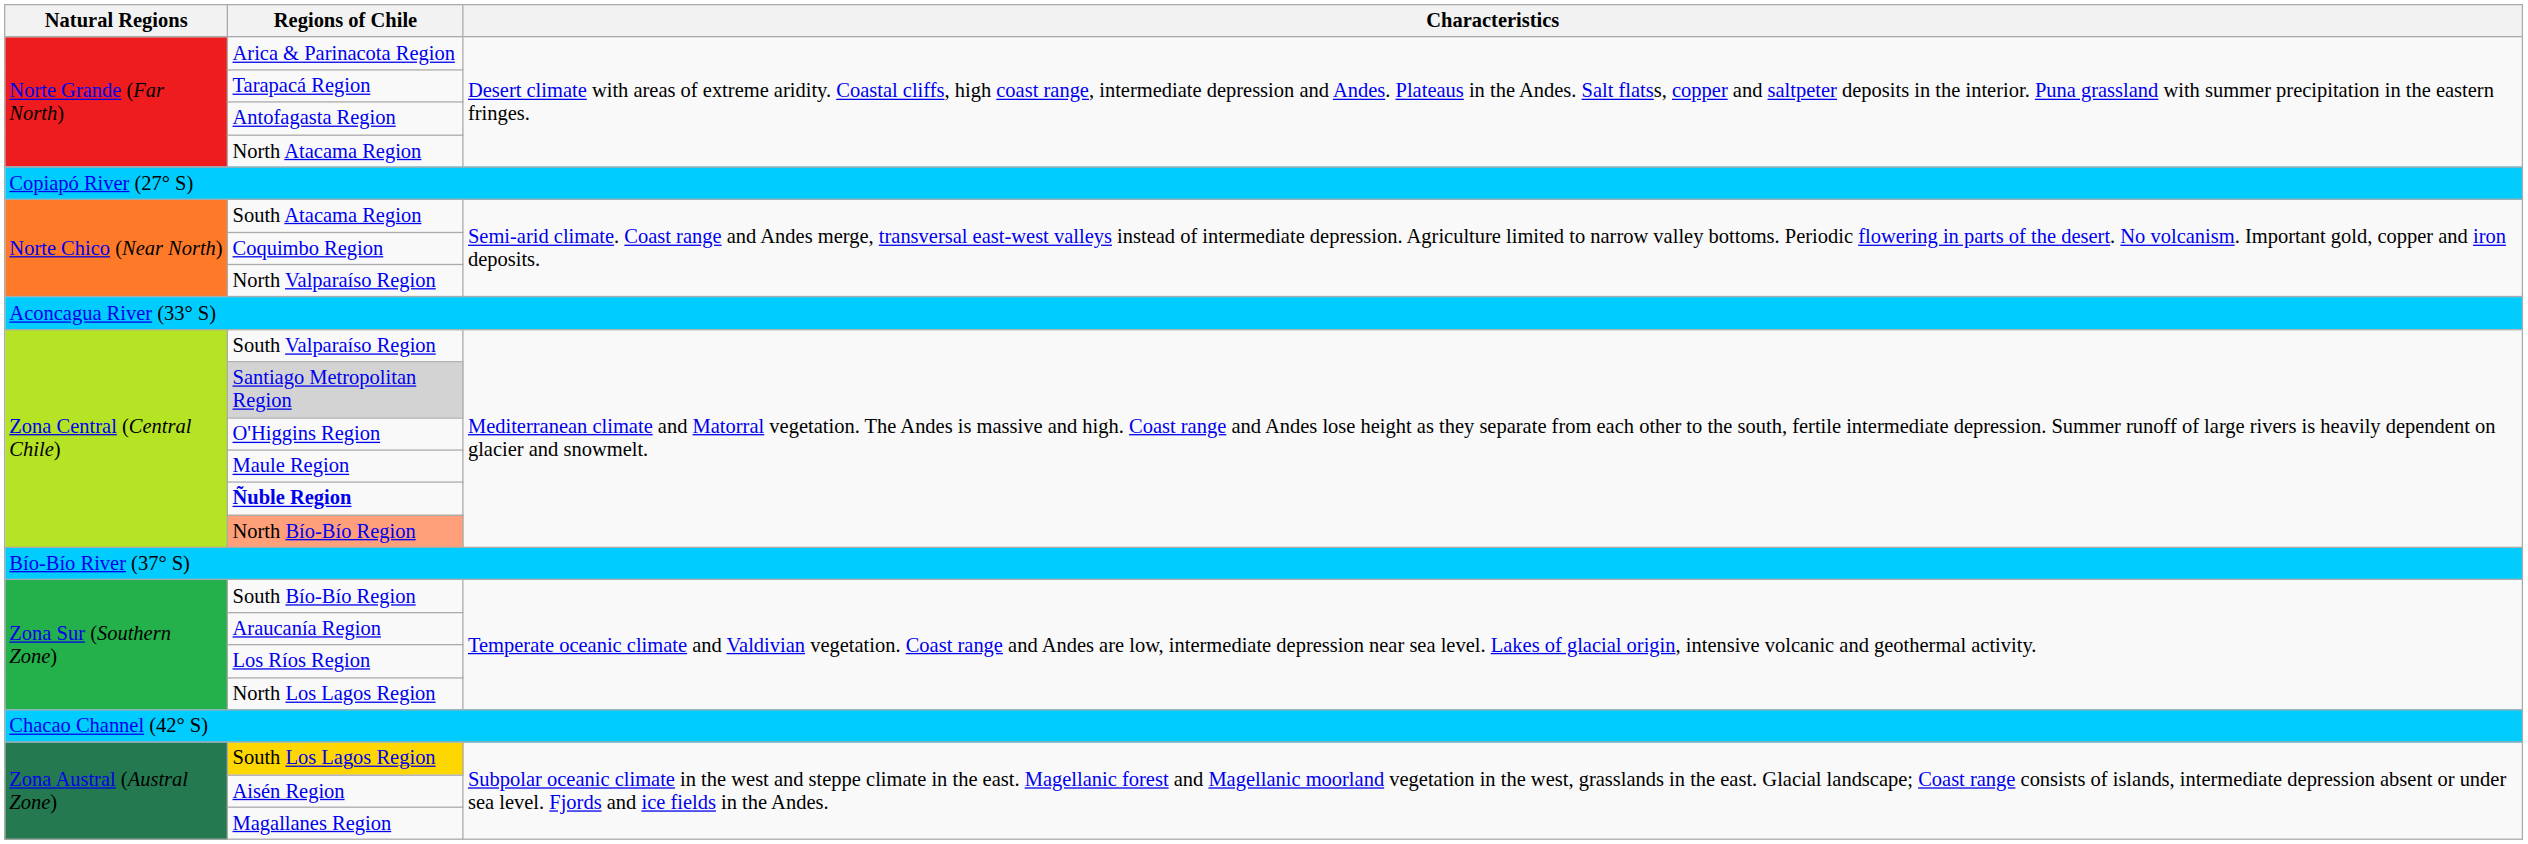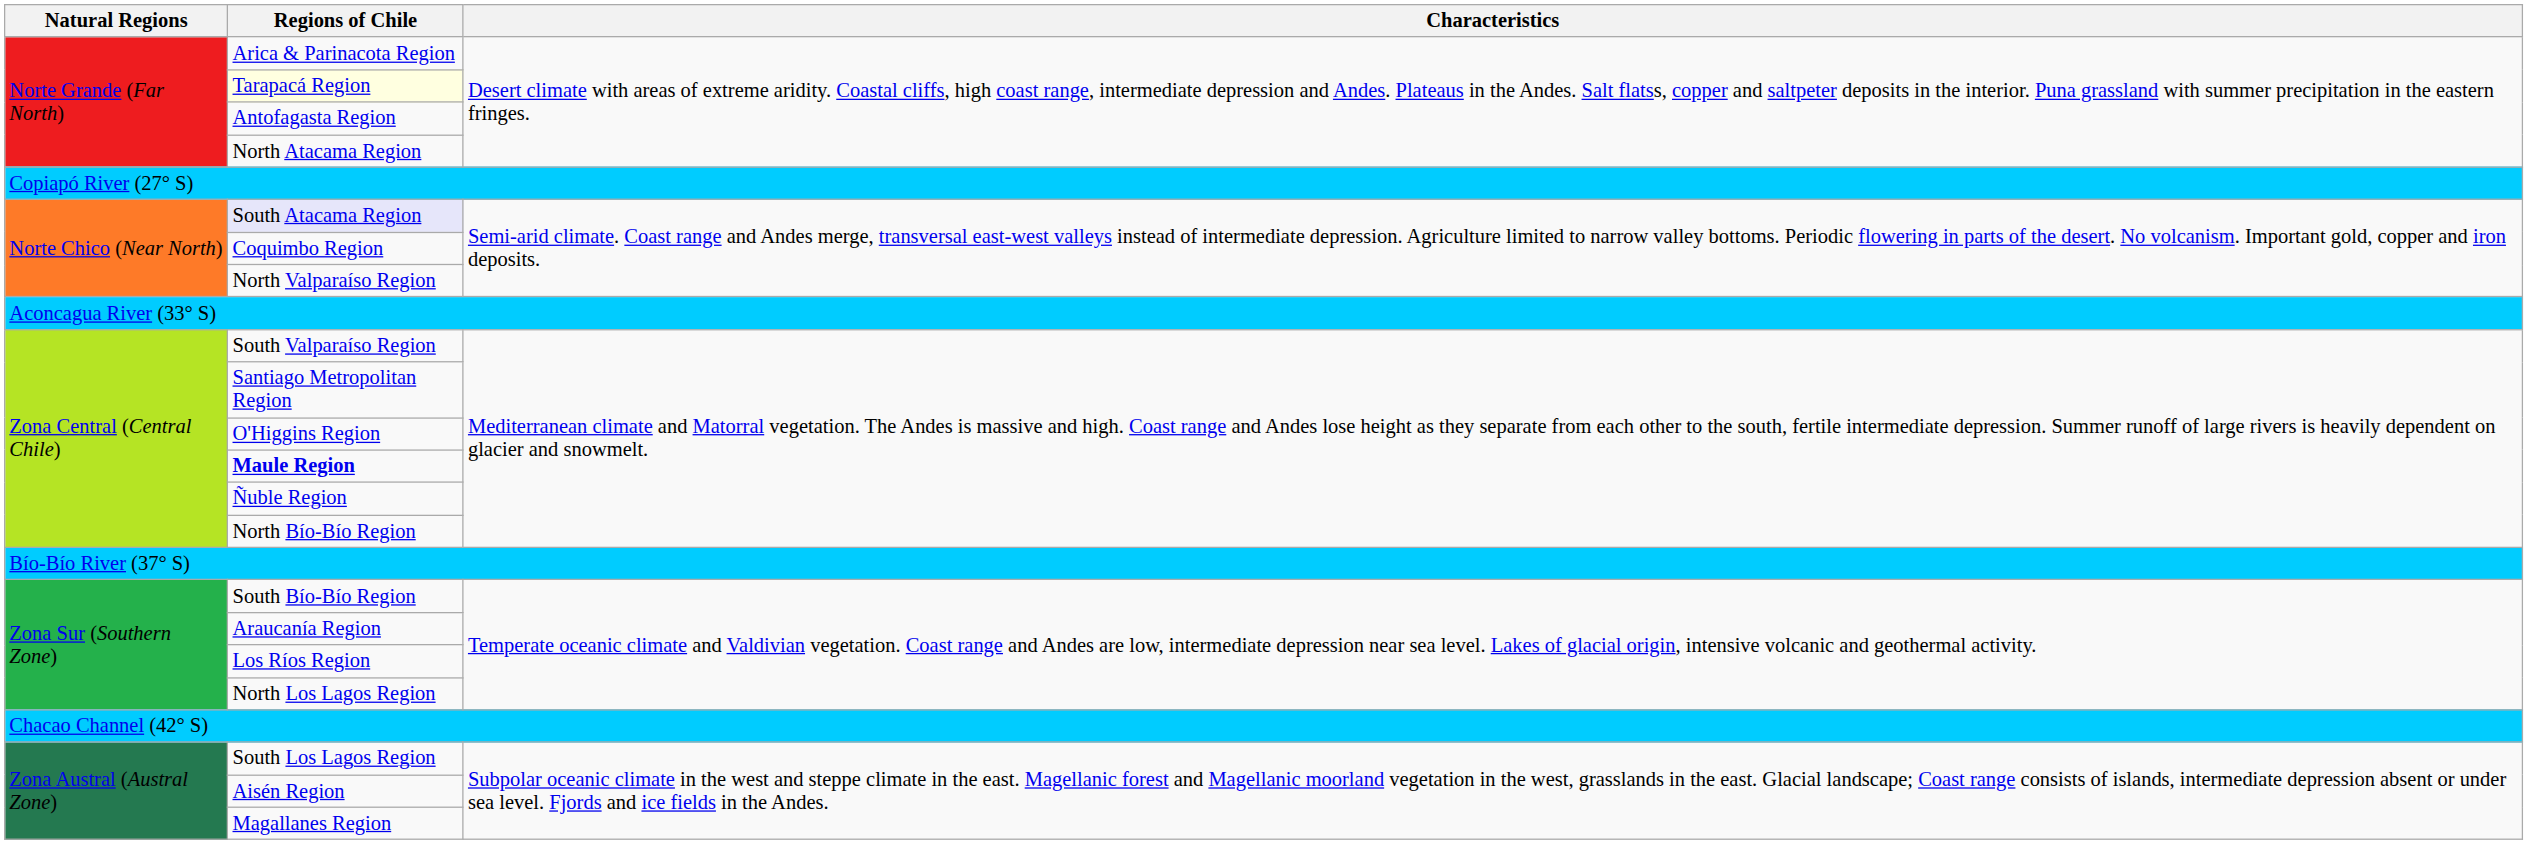Tarapacá Region | Regions of Chile: no background -> lightyellow background
South Atacama Region | Regions of Chile: no background -> lavender background
Santiago Metropolitan Region | Regions of Chile: lightgrey background -> no background
Maule Region | Regions of Chile: normal -> bold
Ñuble Region | Regions of Chile: bold -> normal
North Bío-Bío Region | Regions of Chile: lightsalmon background -> no background
South Los Lagos Region | Regions of Chile: gold background -> no background
